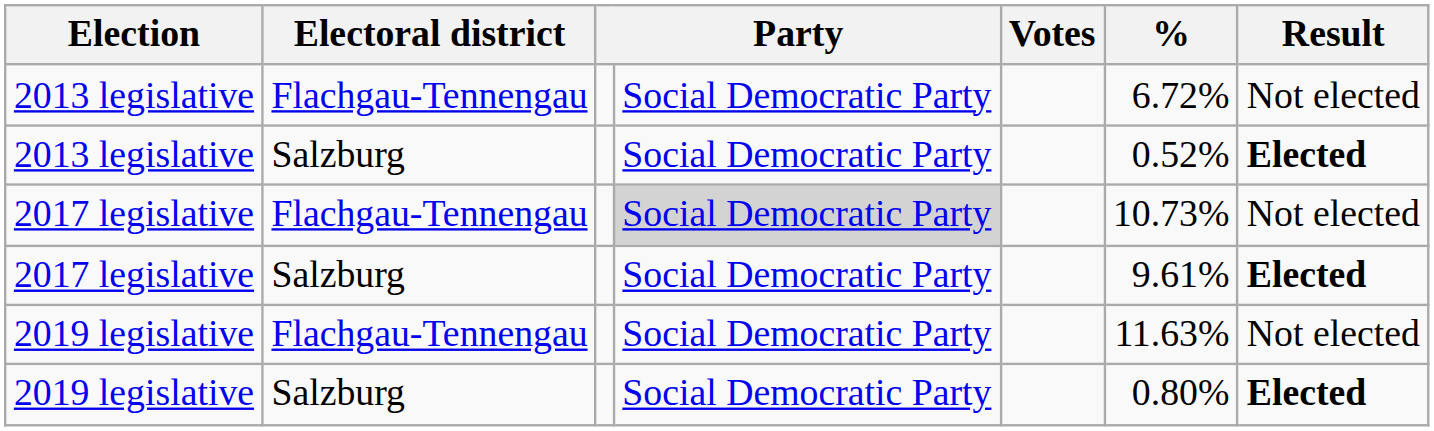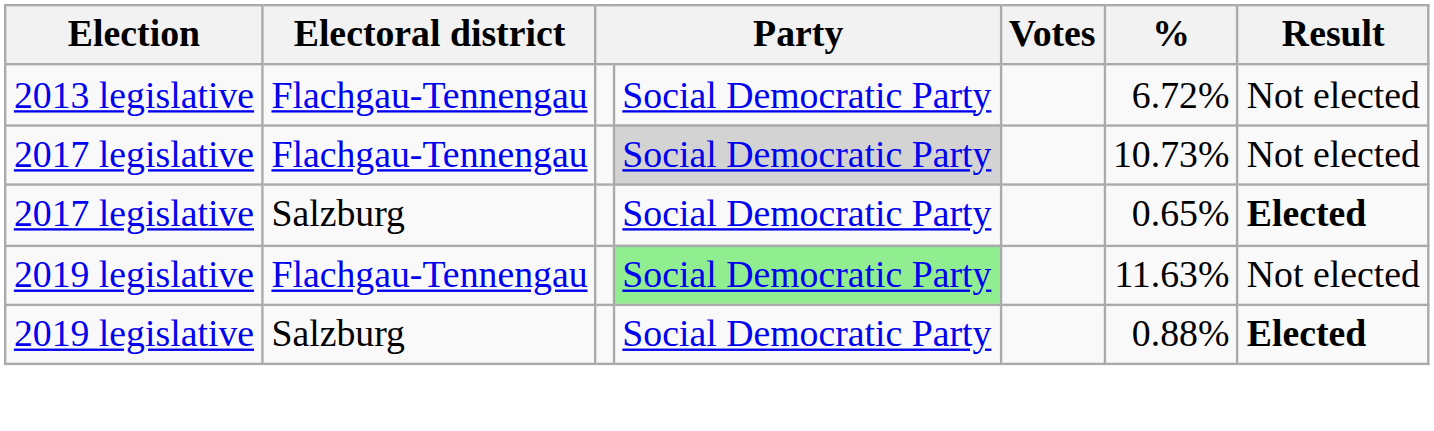- row: 2013 legislative | Salzburg | Social Democratic Party | 0.52% | Elected
2017 legislative / Salzburg | %: 9.61% -> 0.65%
2019 legislative / Flachgau-Tennengau | column 4: no background -> lightgreen background
2019 legislative / Salzburg | %: 0.80% -> 0.88%
